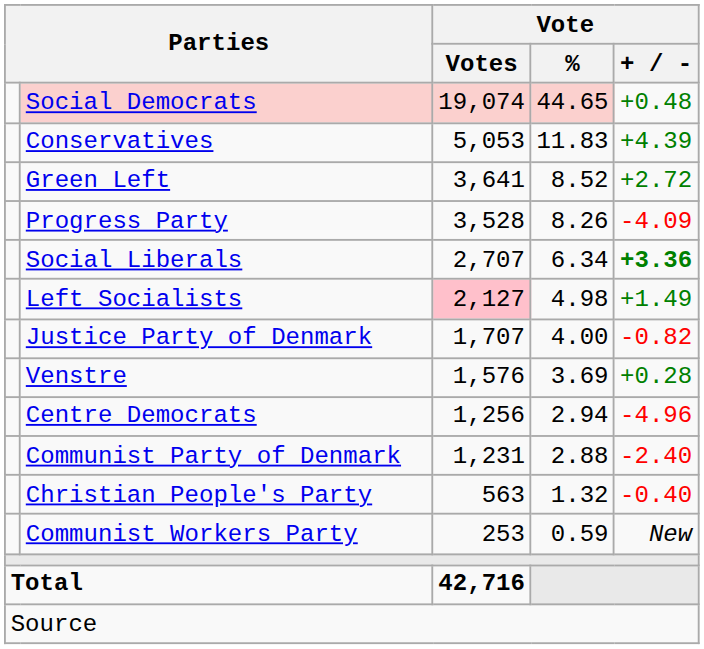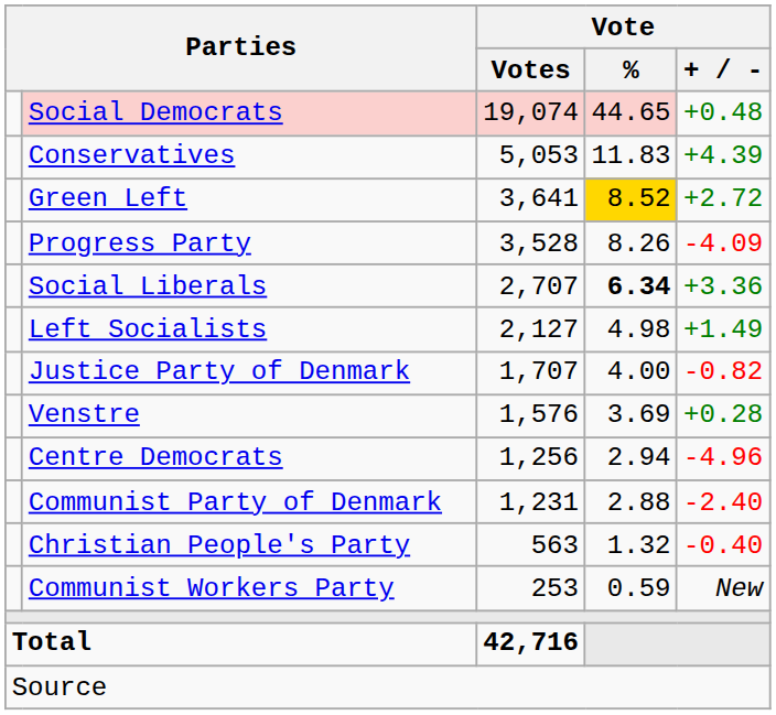Green Left | Vote / %: no background -> gold background
Social Liberals | Vote / %: normal -> bold
Social Liberals | Vote / + / -: bold -> normal
Left Socialists | Vote / Votes: pink background -> no background
